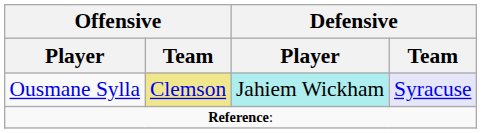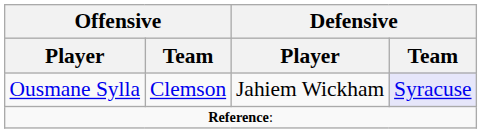Ousmane Sylla | Offensive / Team: khaki background -> no background
Ousmane Sylla | Defensive / Player: paleturquoise background -> no background
